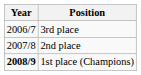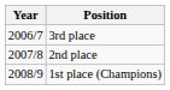1st place (Champions) | Year: bold -> normal
